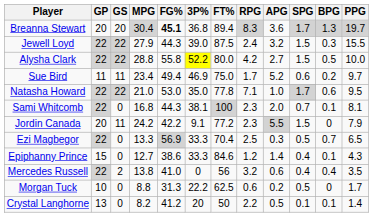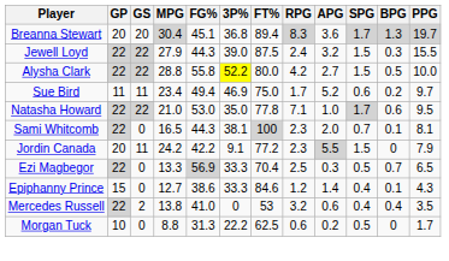Breanna Stewart | FG%: bold -> normal
Sami Whitcomb | MPG: 16.8 -> 16.5
Mercedes Russell | FT%: 56 -> 53
- row: Crystal Langhorne | 13 | 0 | 8.2 | 41.2 | 20 | 50 | 2.2 | 0.5 | 0.1 | 0.1 | 1.4
